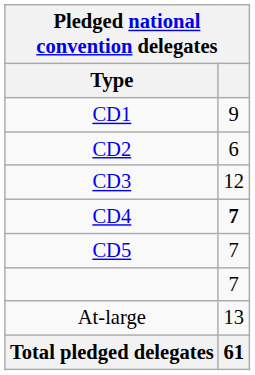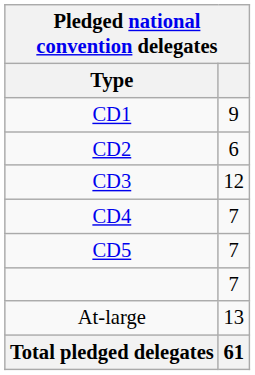CD4 | column 2: bold -> normal
